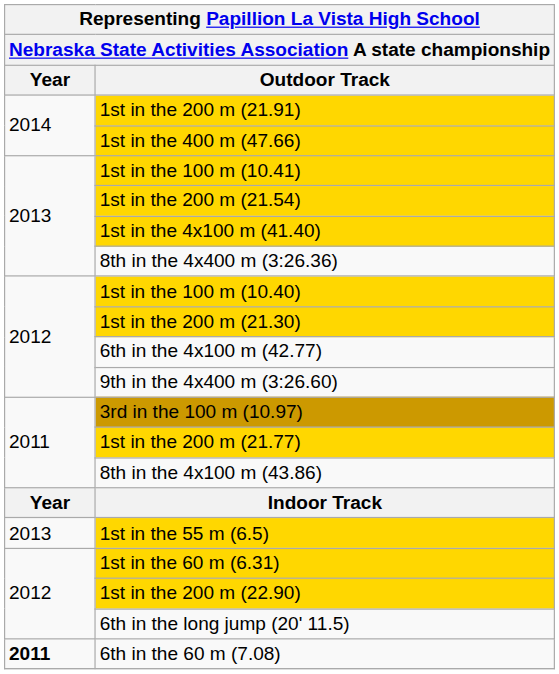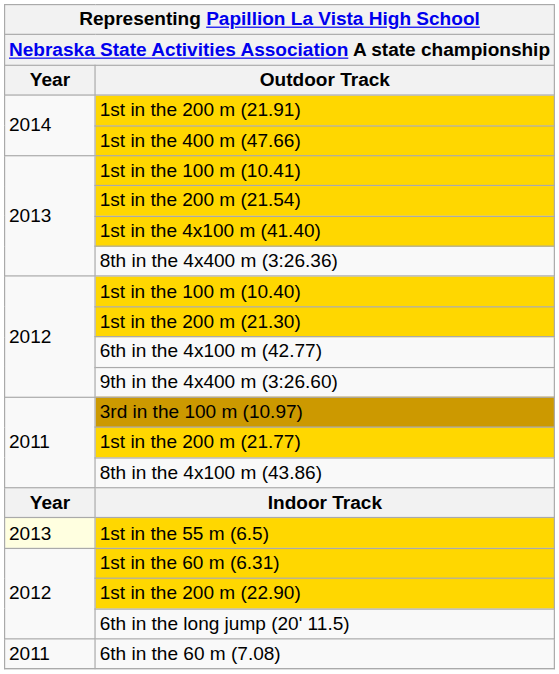1st in the 55 m (6.5) | Year: no background -> lightyellow background
6th in the 60 m (7.08) | Year: bold -> normal
